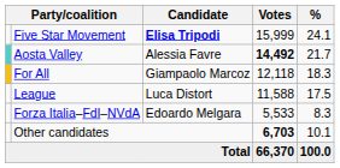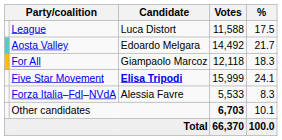rows swapped: Five Star Movement <-> League
Aosta Valley | Candidate: Alessia Favre -> Edoardo Melgara
Aosta Valley | Votes: bold -> normal
Forza Italia–FdI–NVdA | Candidate: Edoardo Melgara -> Alessia Favre
